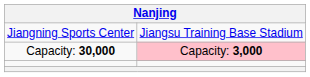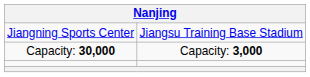row 3 | column 2: pink background -> no background
